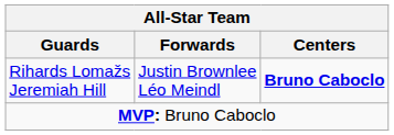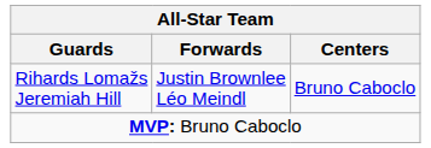Rihards Lomažs Jeremiah Hill | Centers: bold -> normal
